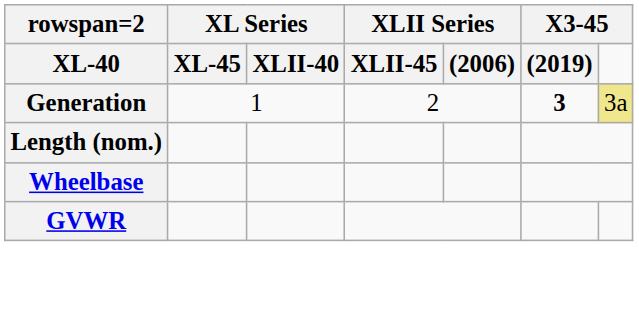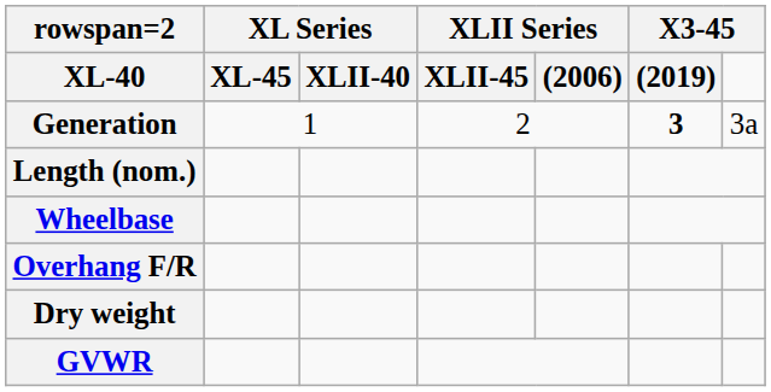Generation | X3-45: khaki background -> no background
+ row: Overhang F/R
+ row: Dry weight
